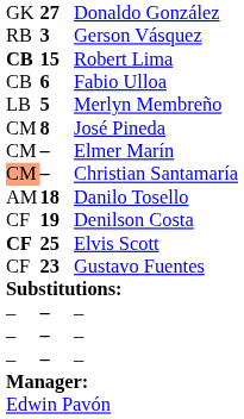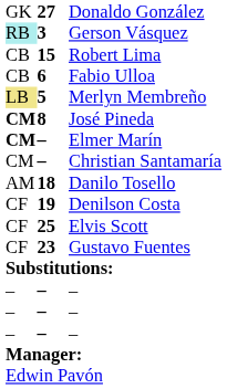Gerson Vásquez | column 1: no background -> paleturquoise background
Robert Lima | column 1: bold -> normal
Merlyn Membreño | column 1: no background -> khaki background
José Pineda | column 1: normal -> bold
Elmer Marín | column 1: normal -> bold
Christian Santamaría | column 1: lightsalmon background -> no background
Elvis Scott | column 1: bold -> normal
